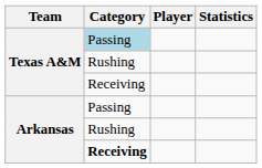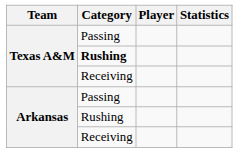Texas A&M / Passing | Category: lightblue background -> no background
Texas A&M / Rushing | Category: normal -> bold
Arkansas / Receiving | Category: bold -> normal
